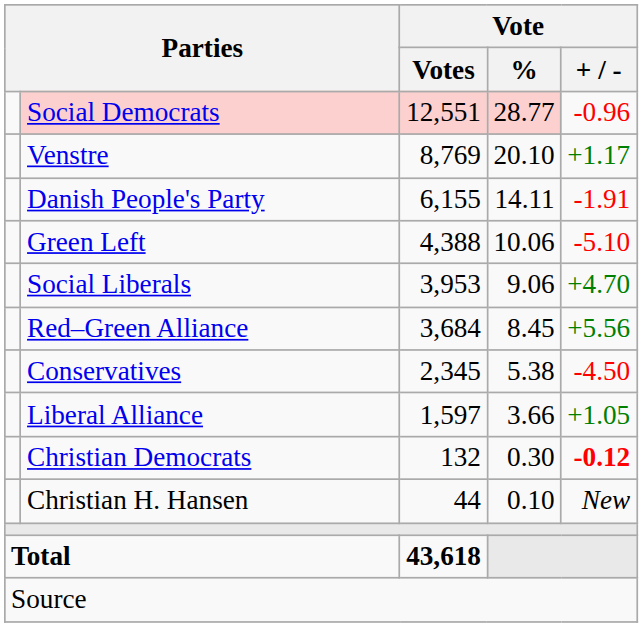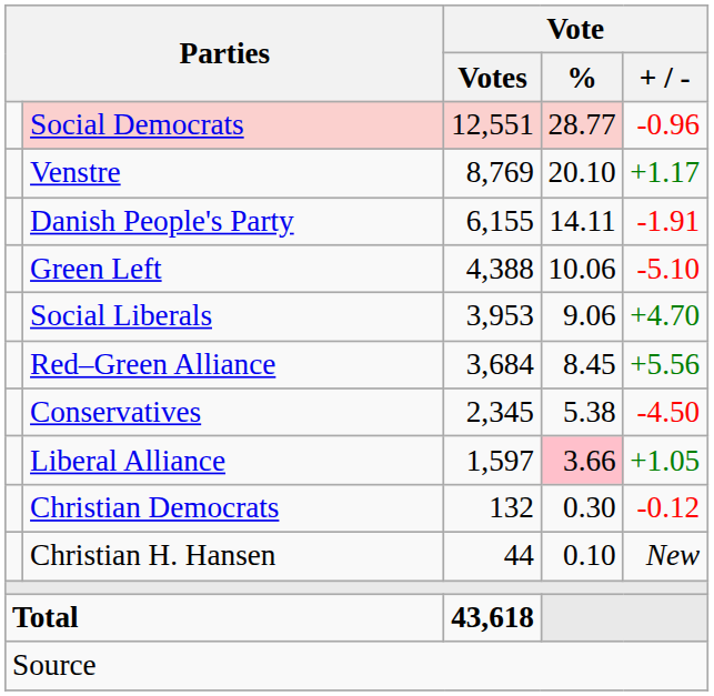Liberal Alliance | Vote / %: no background -> pink background
Christian Democrats | Vote / + / -: bold -> normal
